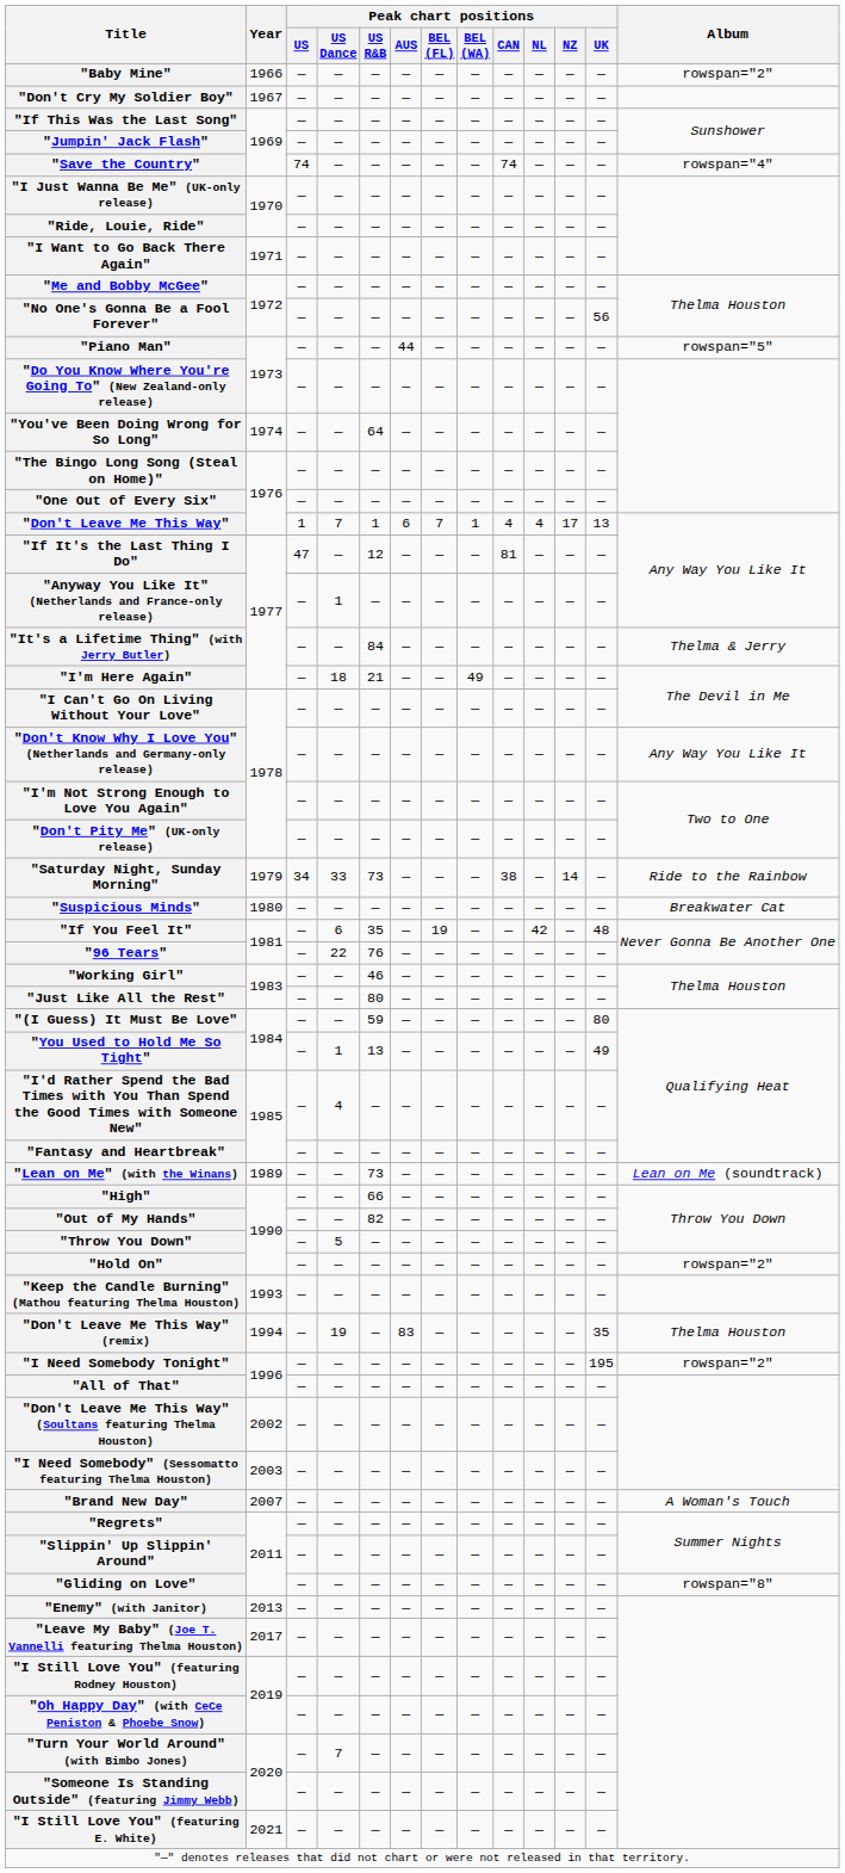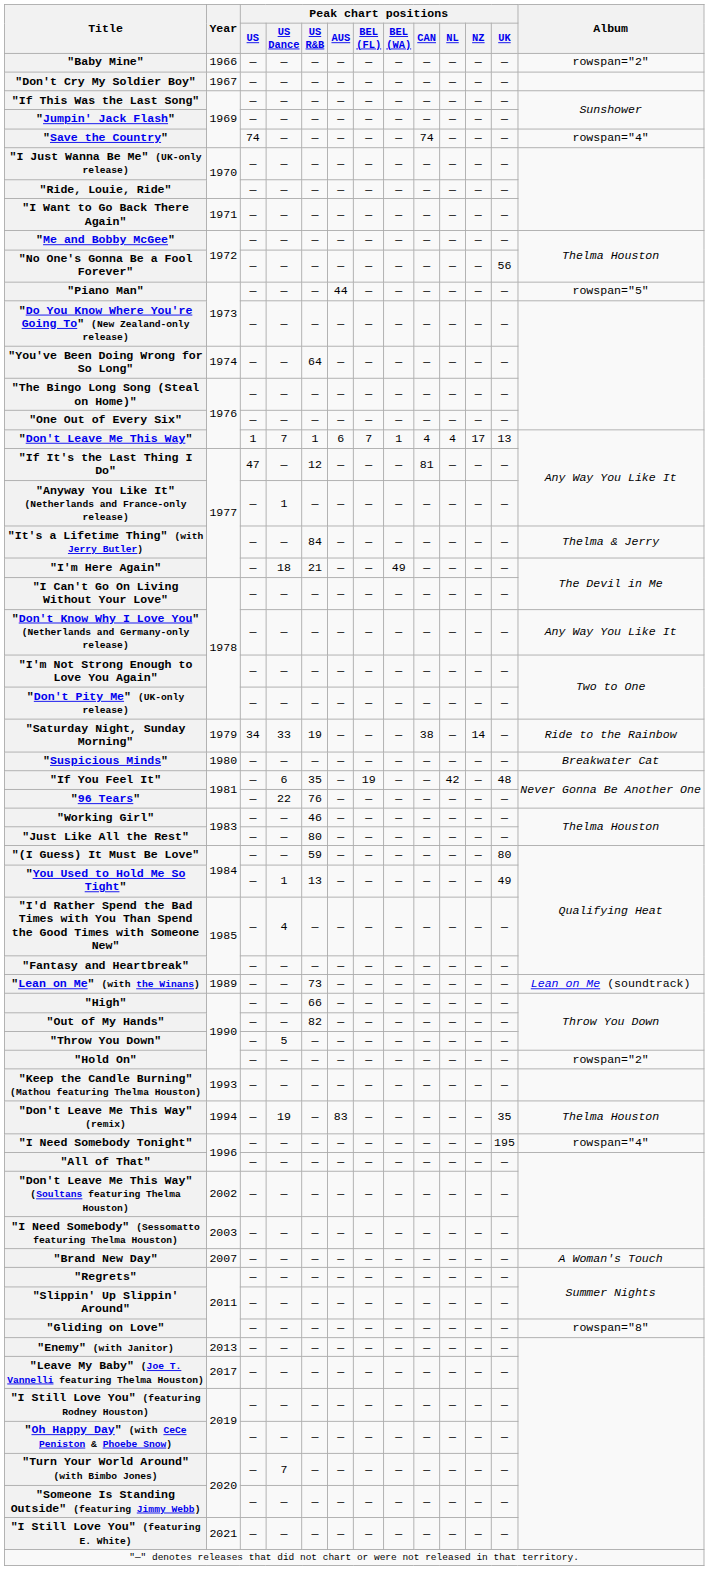"Saturday Night, Sunday Morning" | Peak chart positions / US R&B: 73 -> 19
"I Need Somebody Tonight" | Album: rowspan="2" -> rowspan="4"
